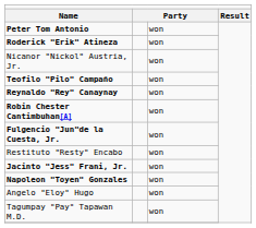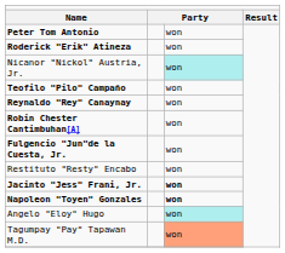Nicanor "Nickol" Austria, Jr. | column 3: no background -> paleturquoise background
Jacinto "Jess" Frani, Jr. | column 3: normal -> bold
Napoleon "Toyen" Gonzales | column 3: normal -> bold
Angelo "Eloy" Hugo | column 3: no background -> paleturquoise background
Tagumpay "Pay" Tapawan M.D. | column 3: no background -> lightsalmon background
